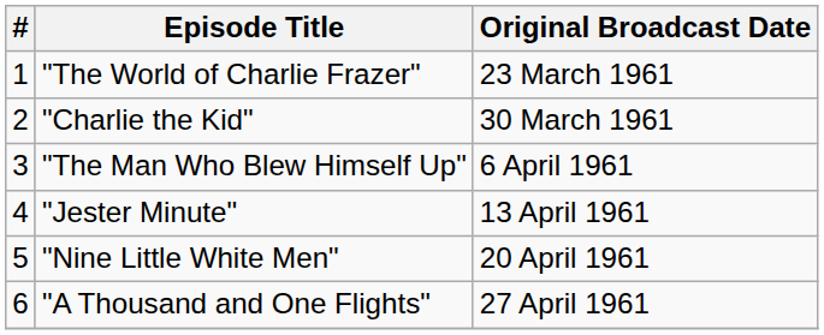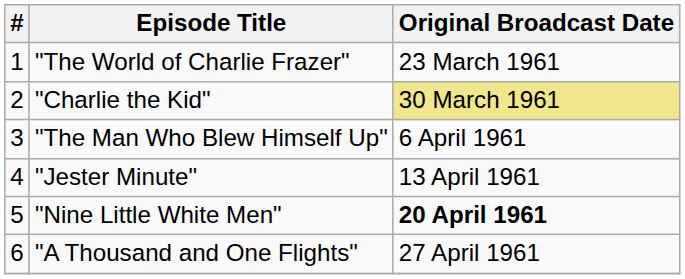"Charlie the Kid" | Original Broadcast Date: no background -> khaki background
"Nine Little White Men" | Original Broadcast Date: normal -> bold
